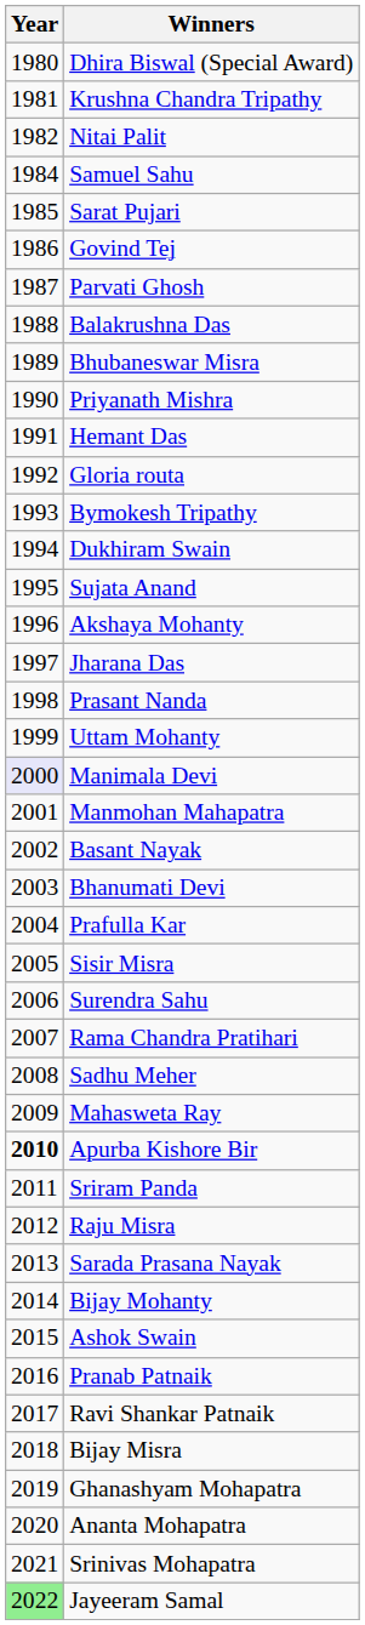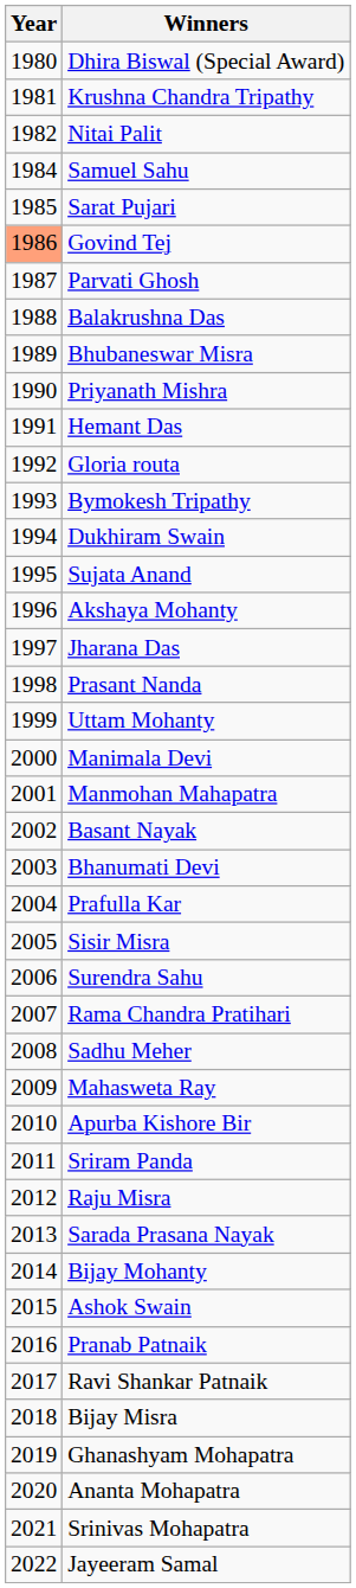Govind Tej | Year: no background -> lightsalmon background
Manimala Devi | Year: lavender background -> no background
Apurba Kishore Bir | Year: bold -> normal
Jayeeram Samal | Year: lightgreen background -> no background
